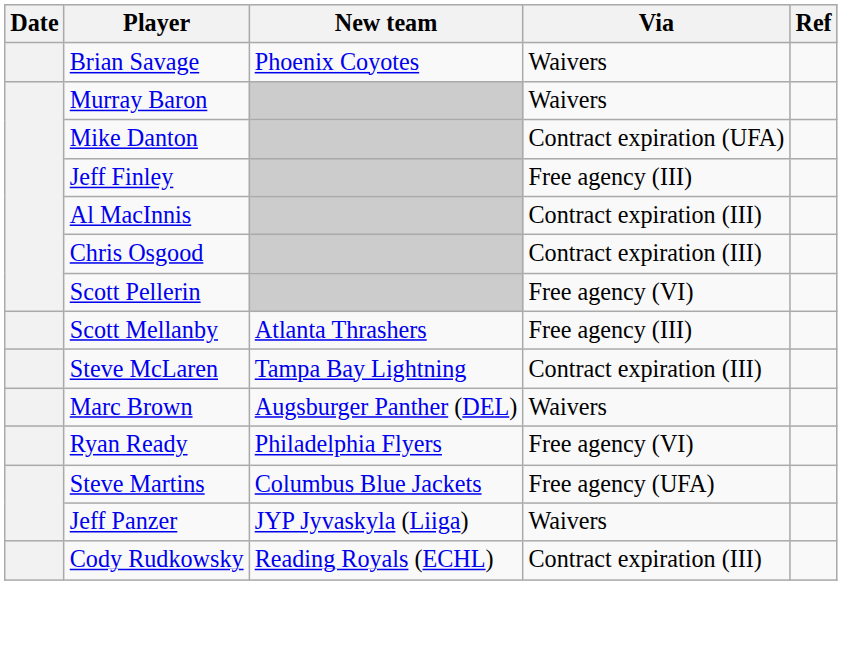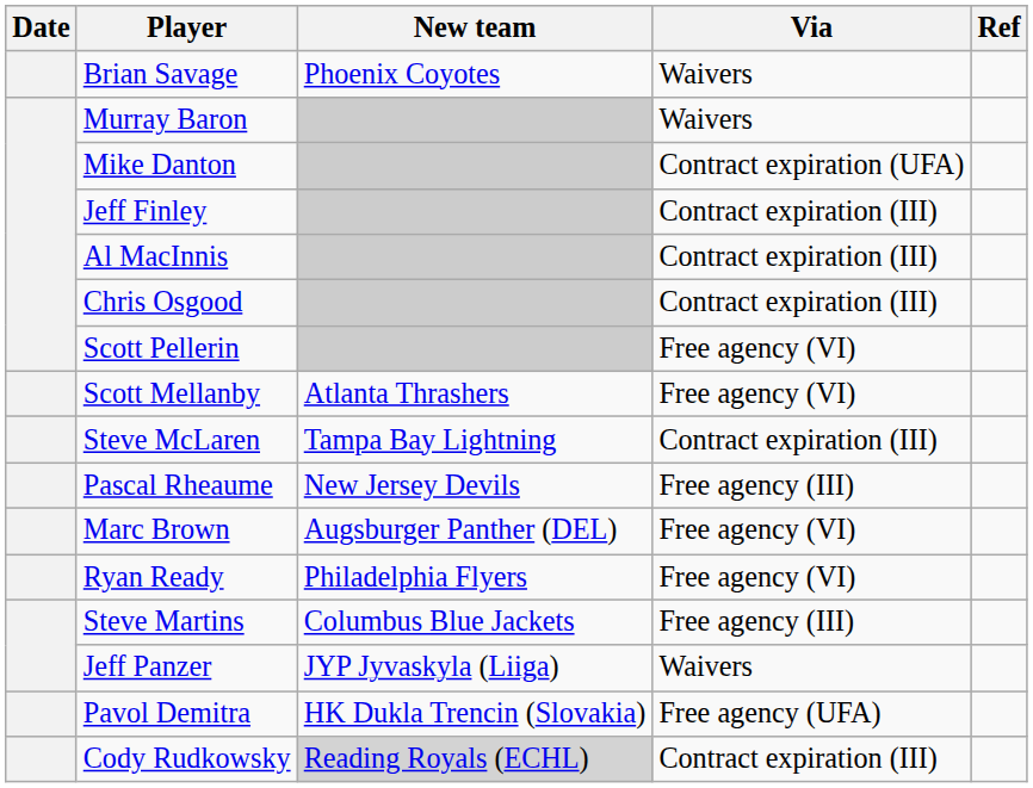Jeff Finley | Via: Free agency (III) -> Contract expiration (III)
Scott Mellanby | Via: Free agency (III) -> Free agency (VI)
+ row: Pascal Rheaume | New Jersey Devils | Free agency (III)
Marc Brown | Via: Waivers -> Free agency (VI)
Steve Martins | Via: Free agency (UFA) -> Free agency (III)
+ row: Pavol Demitra | HK Dukla Trencin (Slovakia) | Free agency (UFA)
Cody Rudkowsky | New team: no background -> lightgrey background
